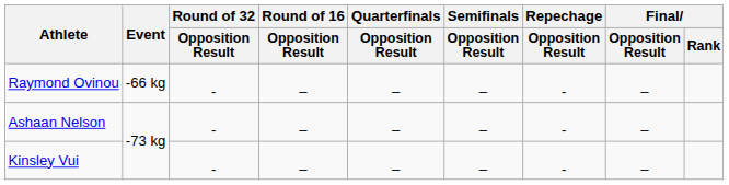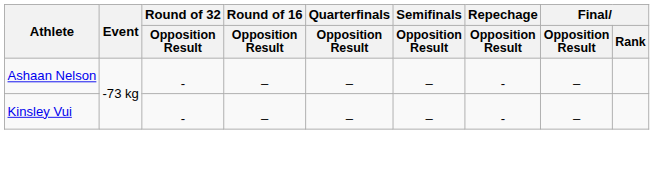- row: Raymond Ovinou | -66 kg | - | – | – | – | - | –
